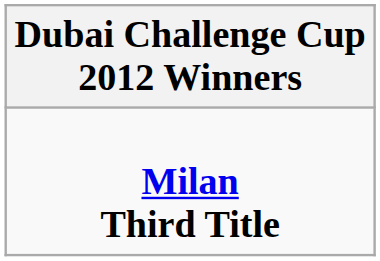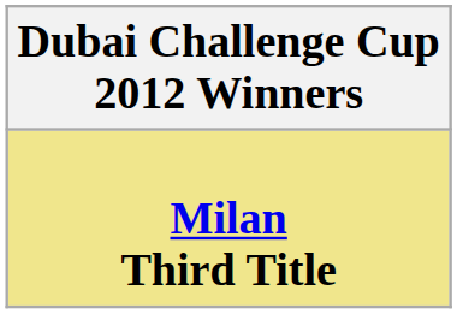row 2 | column 1: no background -> khaki background
